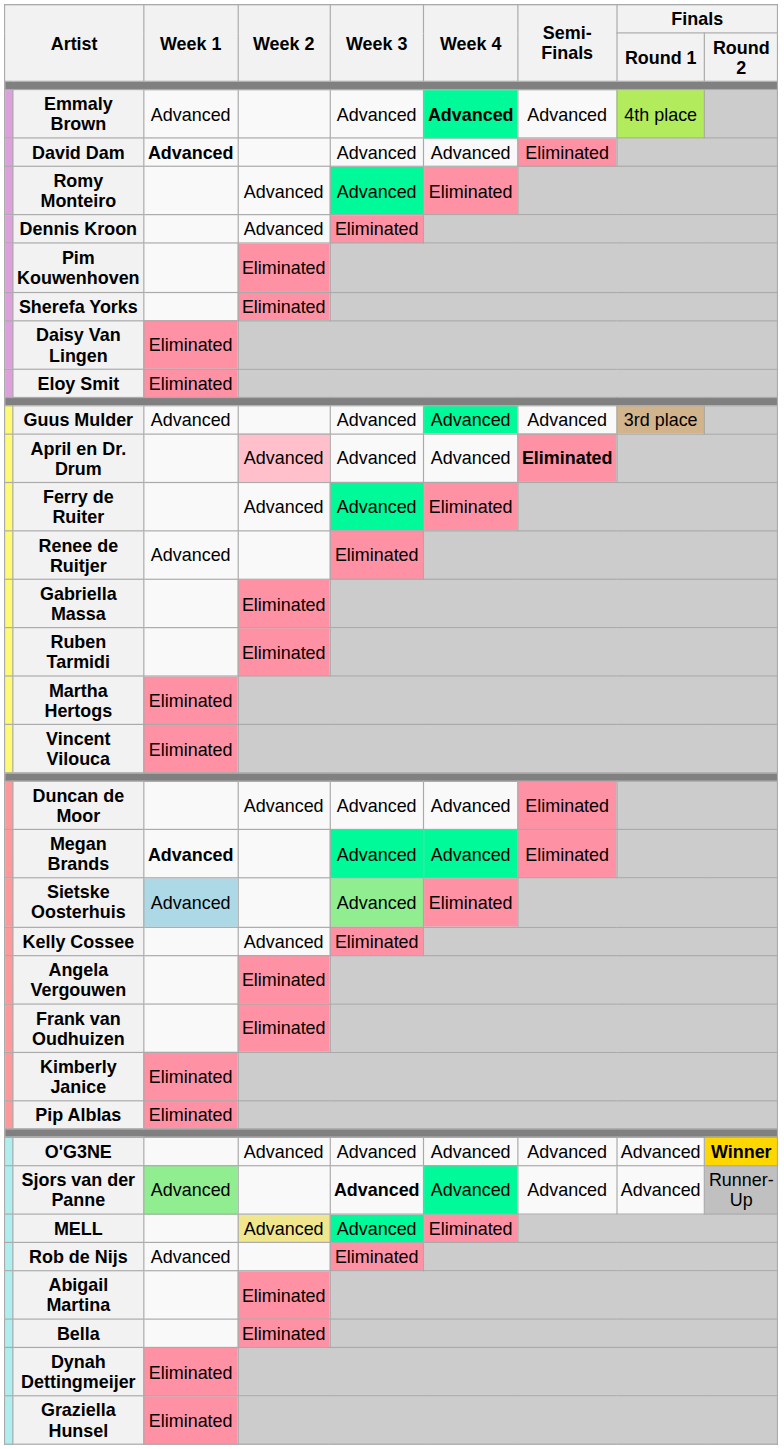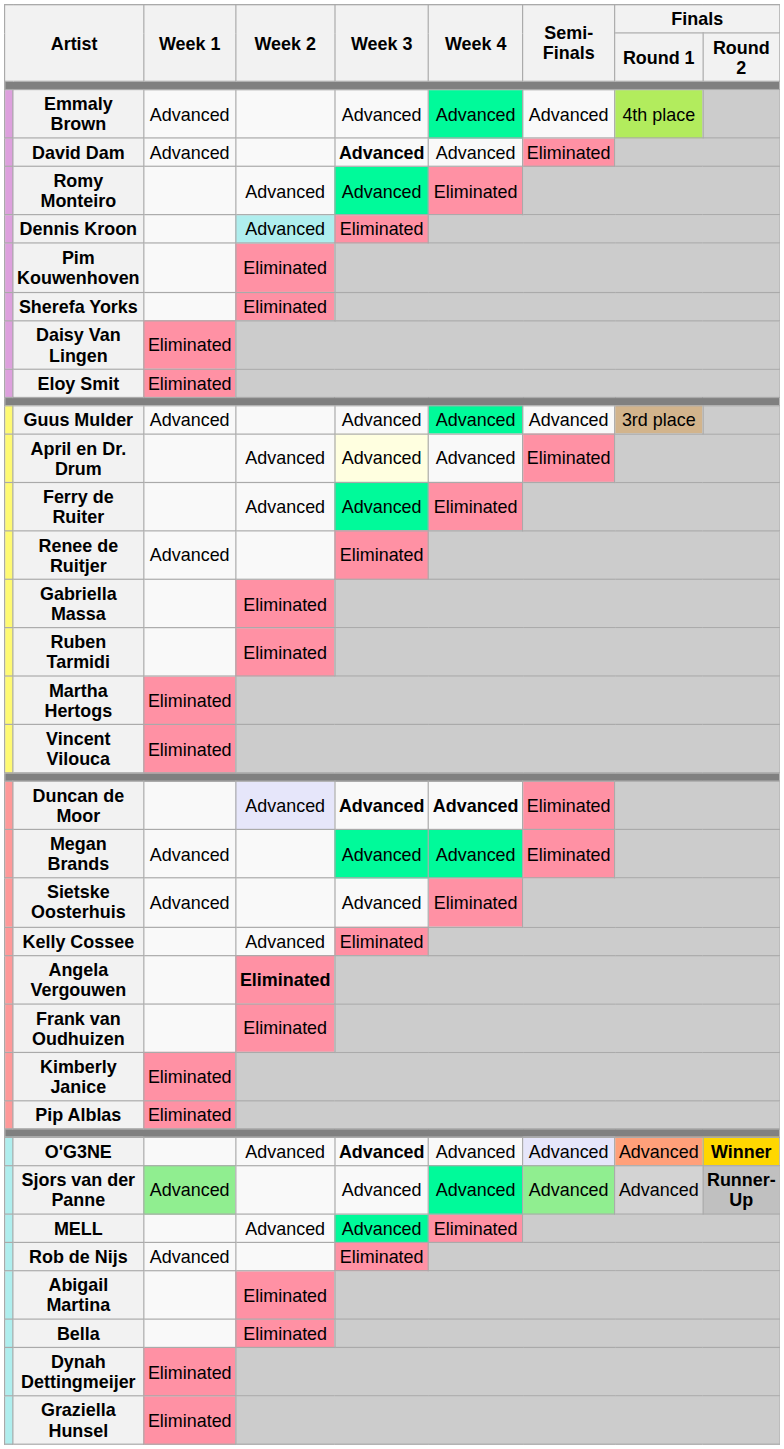Emmaly Brown | Week 4: bold -> normal
David Dam | Week 1: bold -> normal
David Dam | Week 3: normal -> bold
Dennis Kroon | Week 2: no background -> paleturquoise background
April en Dr. Drum | Week 2: pink background -> no background
April en Dr. Drum | Week 3: no background -> lightyellow background
April en Dr. Drum | Semi-Finals: bold -> normal
Duncan de Moor | Week 2: no background -> lavender background
Duncan de Moor | Week 3: normal -> bold
Duncan de Moor | Week 4: normal -> bold
Megan Brands | Week 1: bold -> normal
Sietske Oosterhuis | Week 1: lightblue background -> no background
Sietske Oosterhuis | Week 3: lightgreen background -> no background
Angela Vergouwen | Week 2: normal -> bold
O'G3NE | Week 3: normal -> bold
O'G3NE | Semi-Finals: no background -> lavender background
O'G3NE | Finals / Round 1: no background -> lightsalmon background
Sjors van der Panne | Week 3: bold -> normal
Sjors van der Panne | Semi-Finals: no background -> lightgreen background
Sjors van der Panne | Finals / Round 1: no background -> lightgrey background
Sjors van der Panne | Finals / Round 2: normal -> bold
MELL | Week 2: khaki background -> no background
